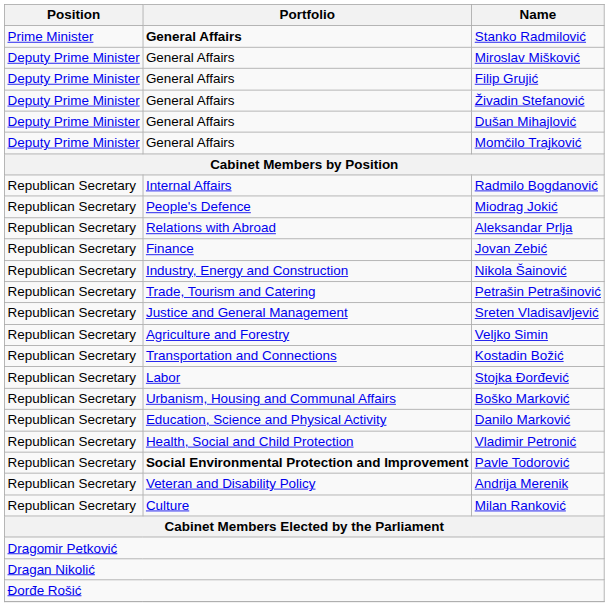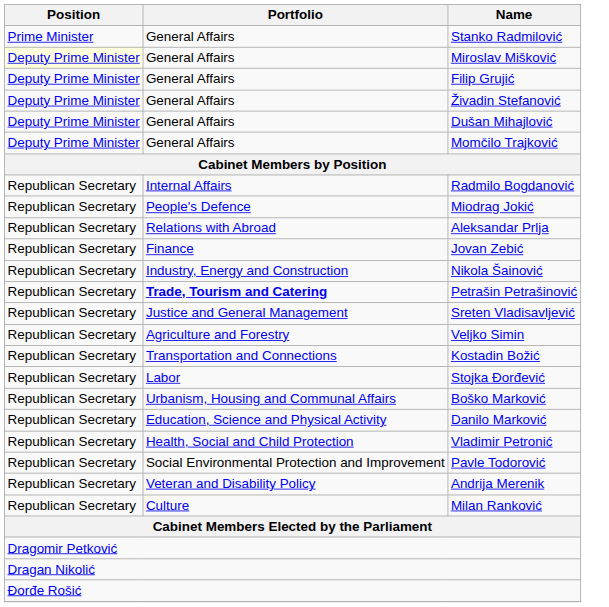Stanko Radmilović | Portfolio: bold -> normal
Miroslav Mišković | Position: no background -> lightyellow background
Petrašin Petrašinović | Portfolio: normal -> bold
Pavle Todorović | Portfolio: bold -> normal
